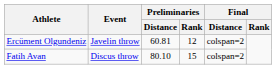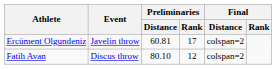Ercüment Olgundeniz | Preliminaries / Rank: 12 -> 17
Fatih Avan | Preliminaries / Rank: 15 -> 12
